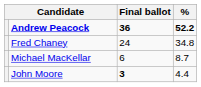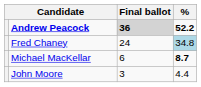Andrew Peacock | Final ballot: no background -> lightgrey background
Fred Chaney | %: no background -> lightblue background
Michael MacKellar | %: normal -> bold
John Moore | Final ballot: bold -> normal
